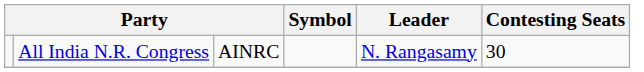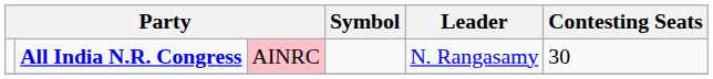row 2 | column 2: normal -> bold
row 2 | column 3: no background -> pink background
